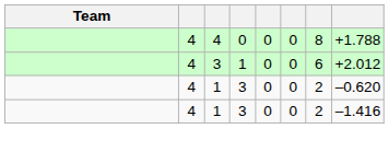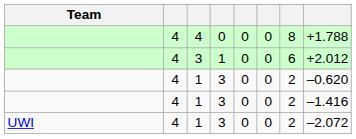+ row: UWI | 4 | 1 | 3 | 0 | 0 | 2 | –2.072
